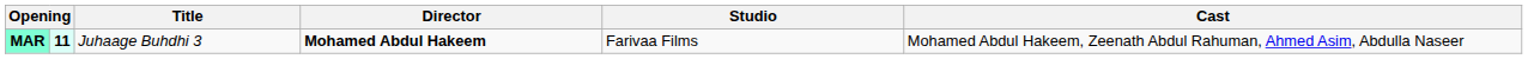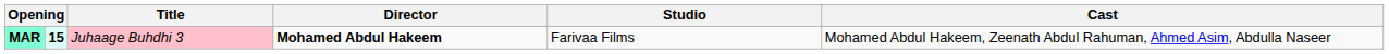MAR | column 2: 11 -> 15
MAR | Title: no background -> pink background
